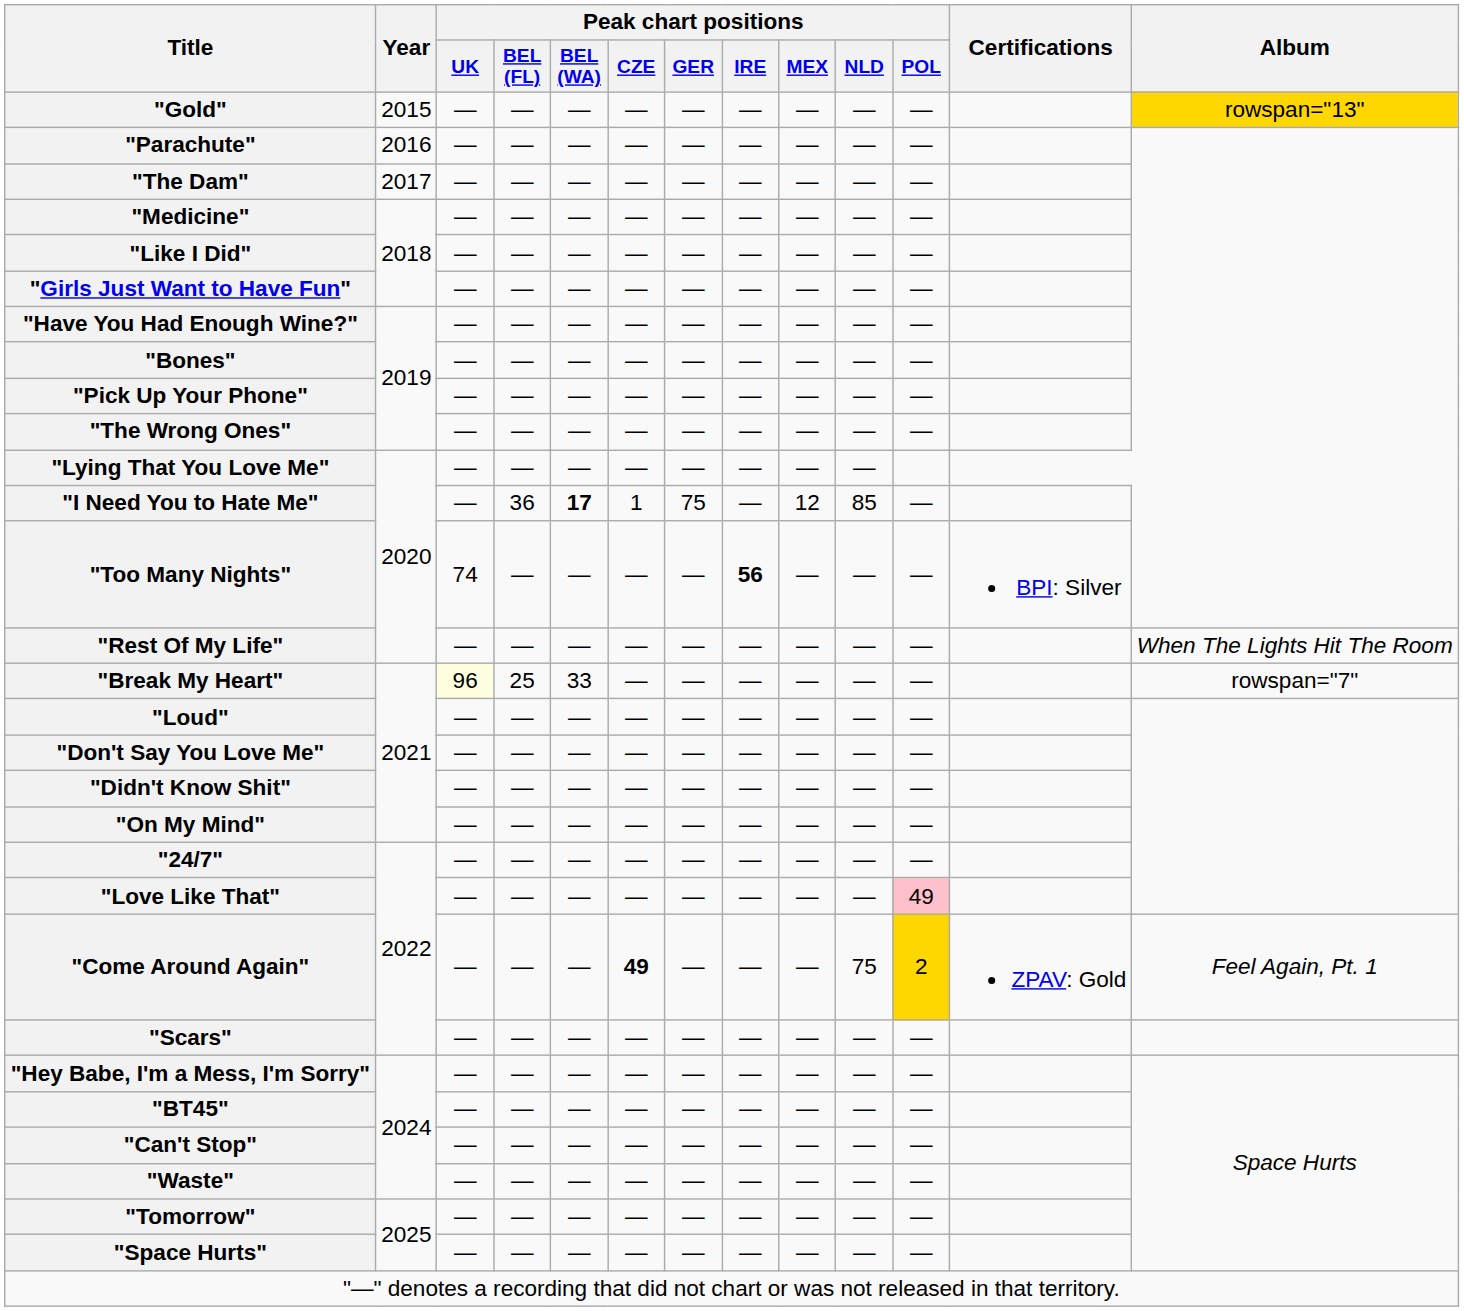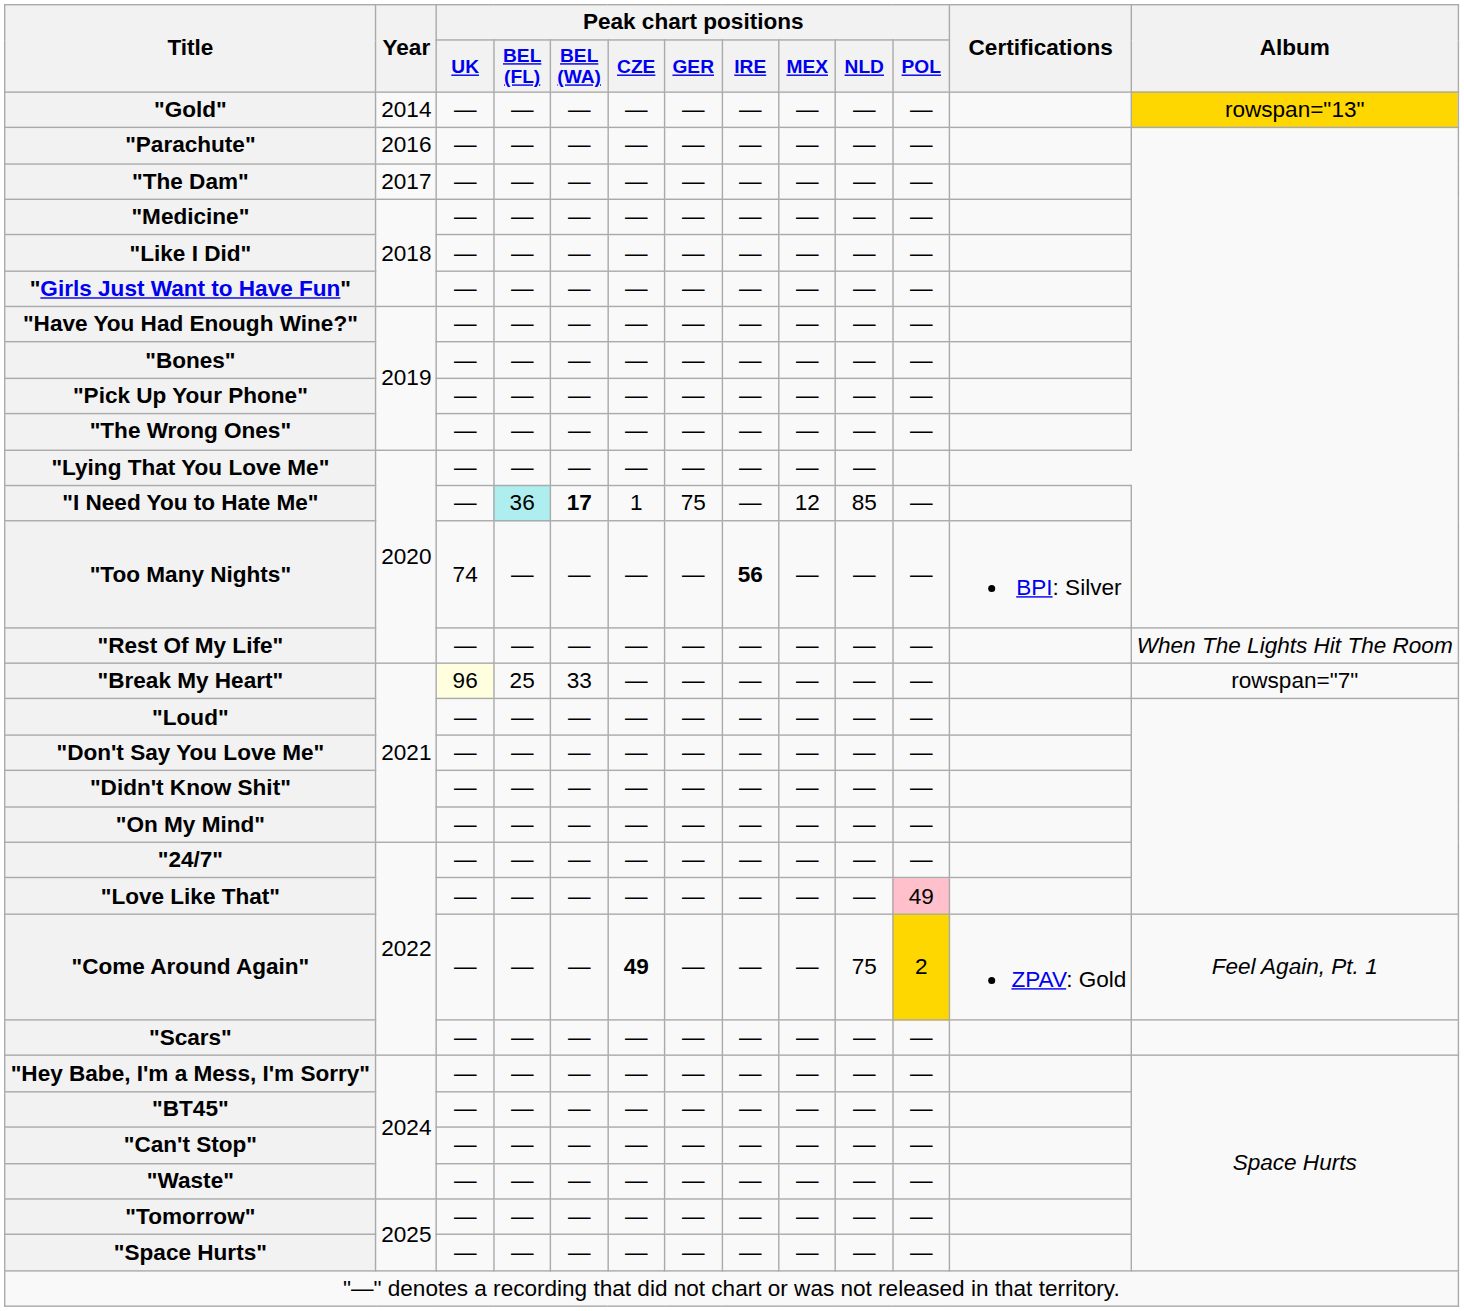"Gold" | Year: 2015 -> 2014
"I Need You to Hate Me" | Peak chart positions / BEL (FL): no background -> paleturquoise background
